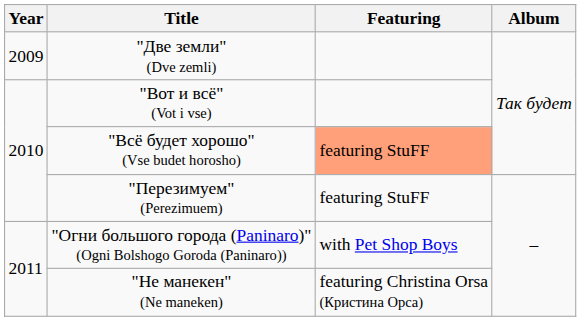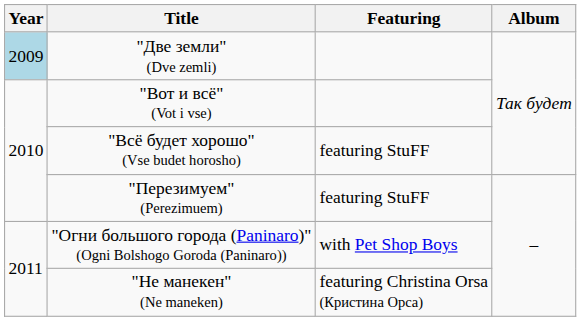"Две земли" (Dve zemli) | Year: no background -> lightblue background
"Всё будет хорошо" (Vse budet horosho) | Featuring: lightsalmon background -> no background
